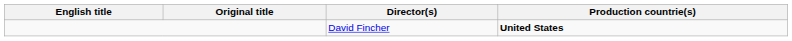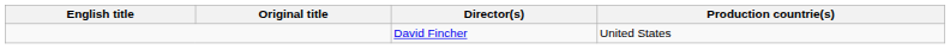David Fincher | Production countrie(s): bold -> normal
